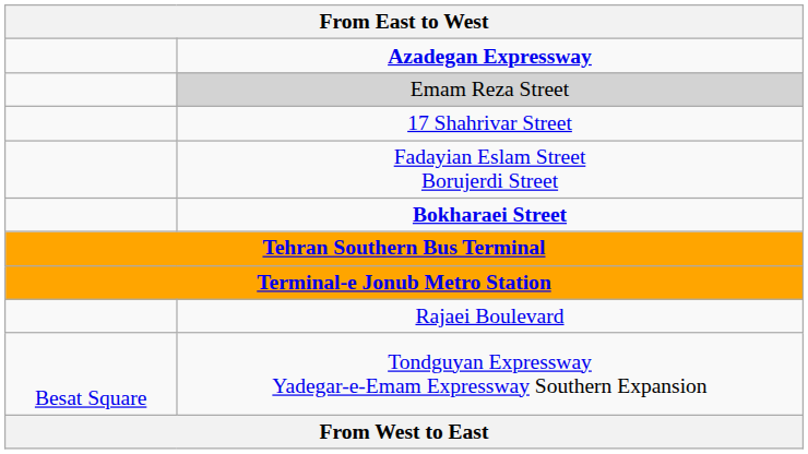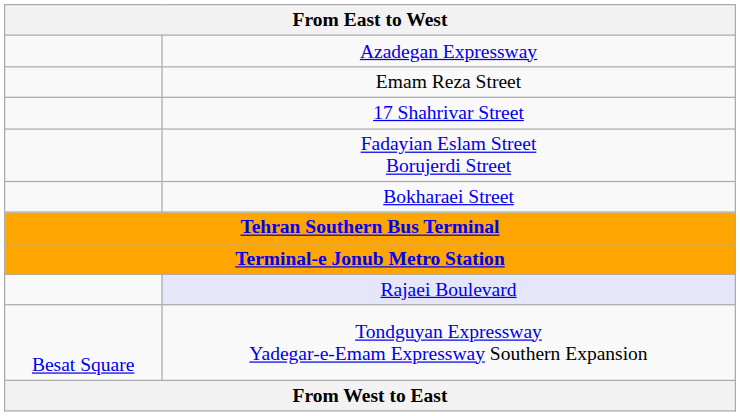Azadegan Expressway | column 2: bold -> normal
Emam Reza Street | column 2: lightgrey background -> no background
Bokharaei Street | column 2: bold -> normal
Rajaei Boulevard | column 2: no background -> lavender background
